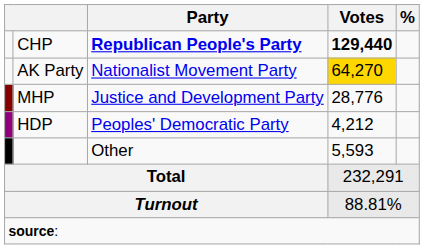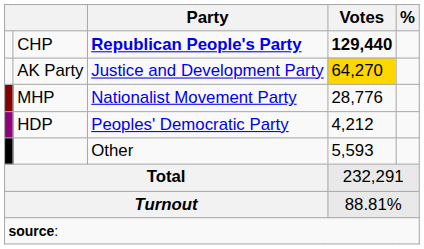AK Party | Party: Nationalist Movement Party -> Justice and Development Party
MHP | Party: Justice and Development Party -> Nationalist Movement Party
